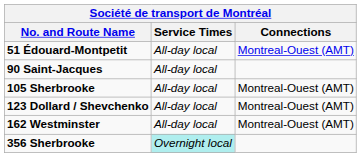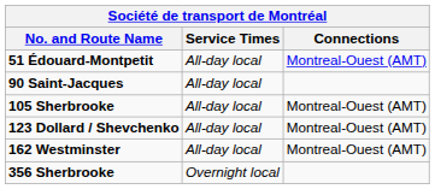356 Sherbrooke | Service Times: paleturquoise background -> no background
